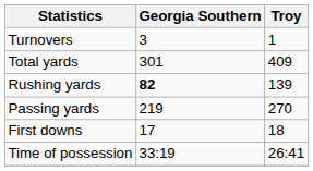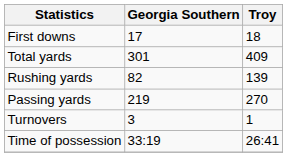rows swapped: First downs <-> Turnovers
Rushing yards | Georgia Southern: bold -> normal
